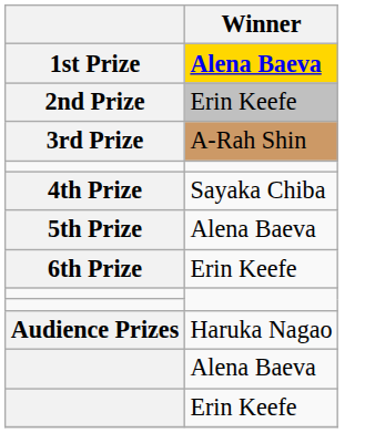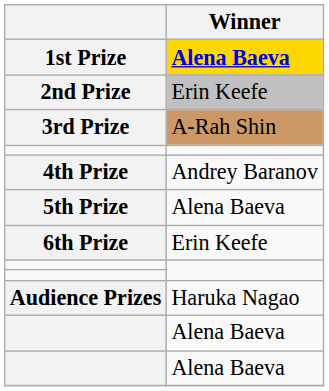row 6 | Winner: Sayaka Chiba -> Andrey Baranov
row 13 | Winner: Erin Keefe -> Alena Baeva
